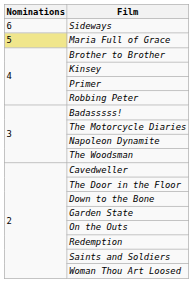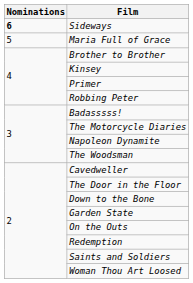Sideways | Nominations: normal -> bold
Maria Full of Grace | Nominations: khaki background -> no background
